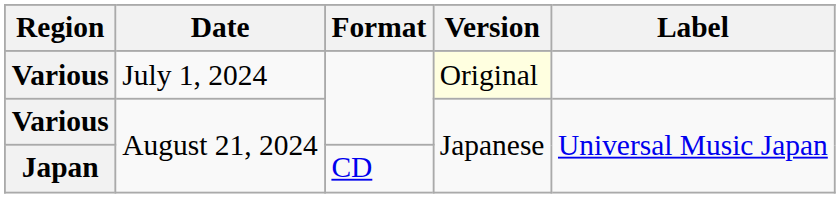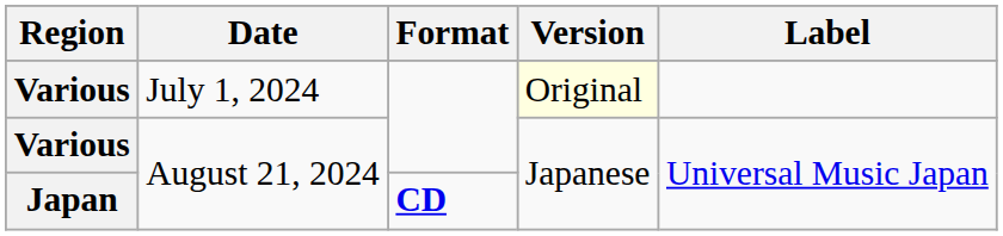Japan | Format: normal -> bold
